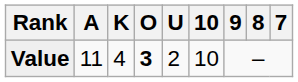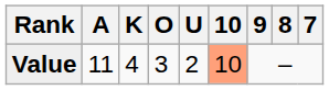Value | O: bold -> normal
Value | 10: no background -> lightsalmon background
